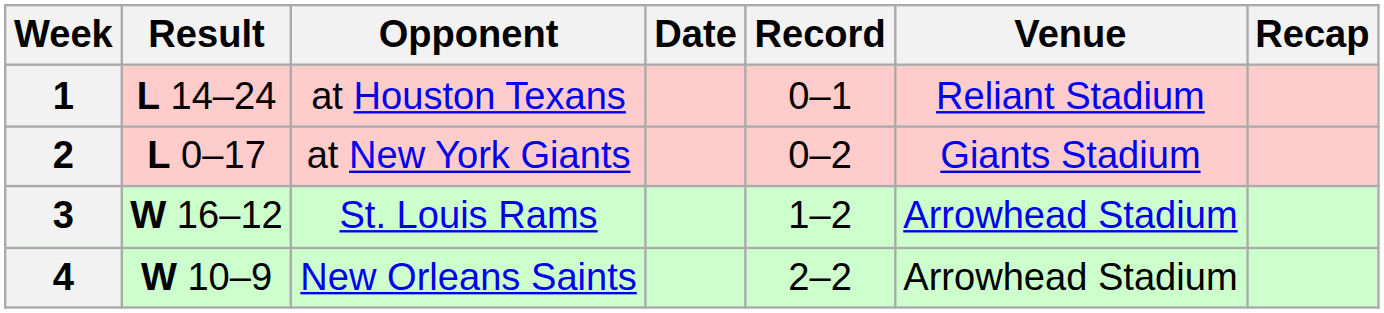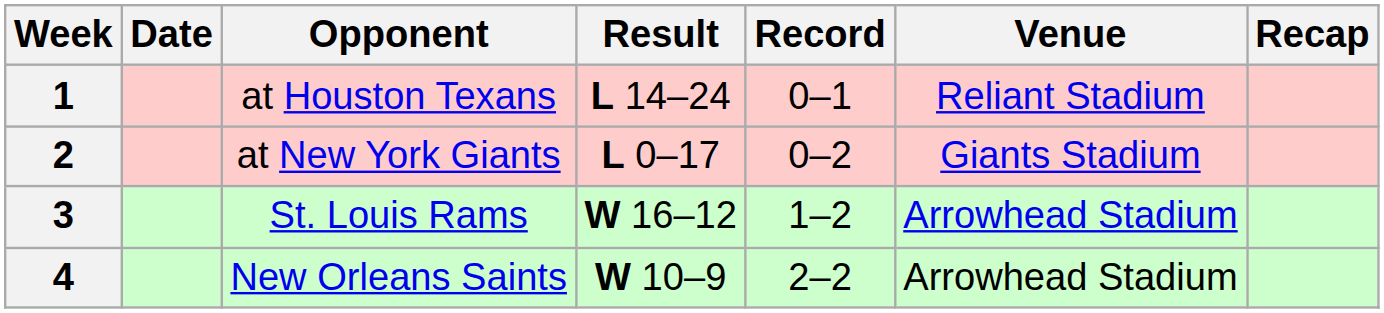columns swapped: Date <-> Result
